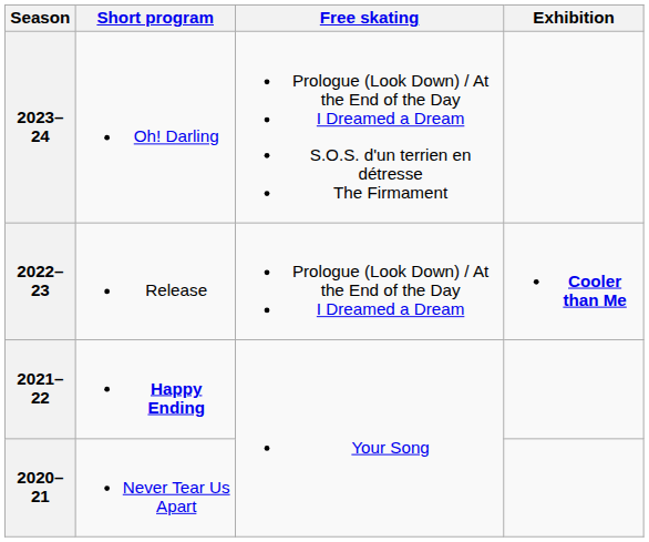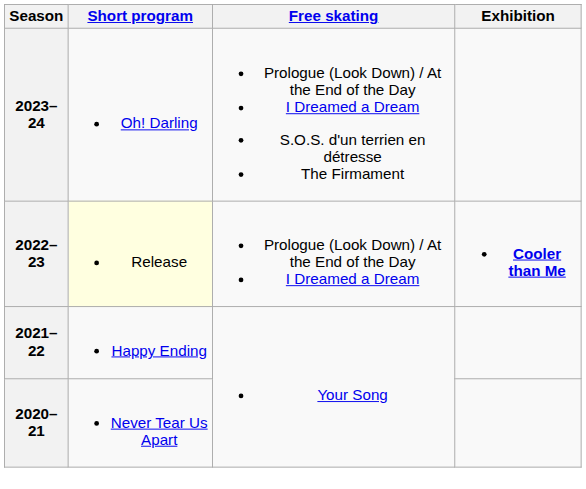2022–23 | Short program: no background -> lightyellow background
2021–22 | Short program: bold -> normal
